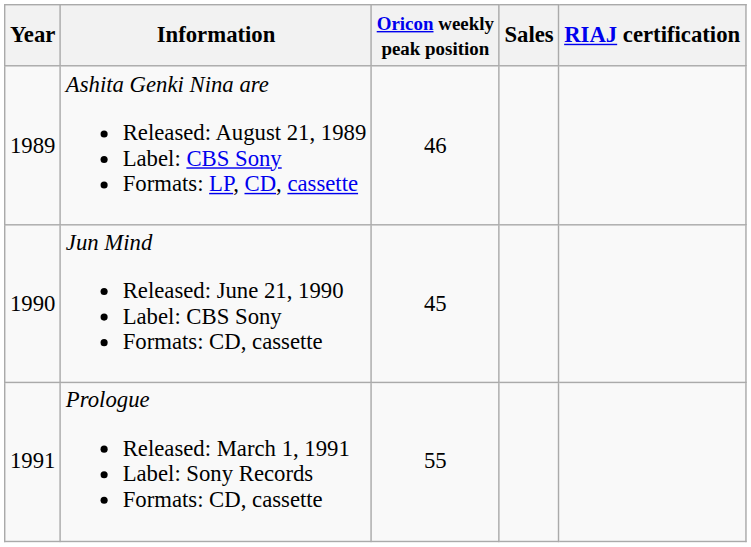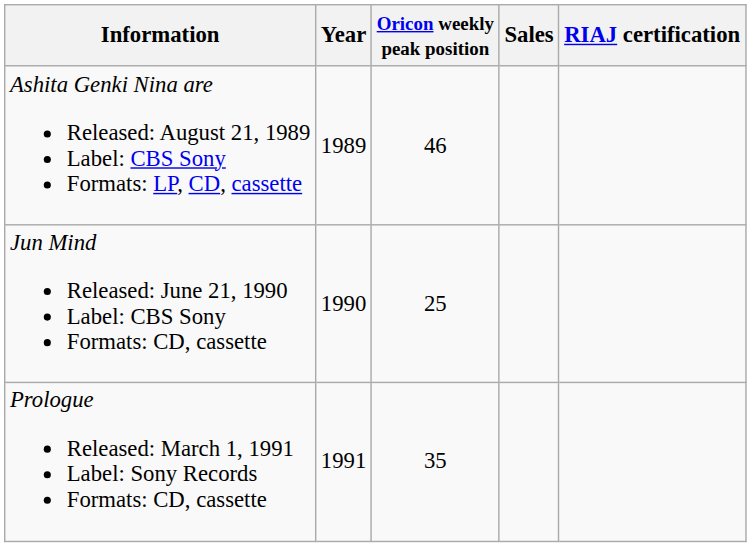columns swapped: Year <-> Information
row 3 | Oricon weekly peak position: 45 -> 25
row 4 | Oricon weekly peak position: 55 -> 35
